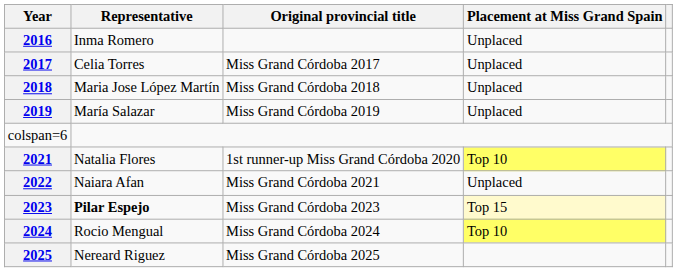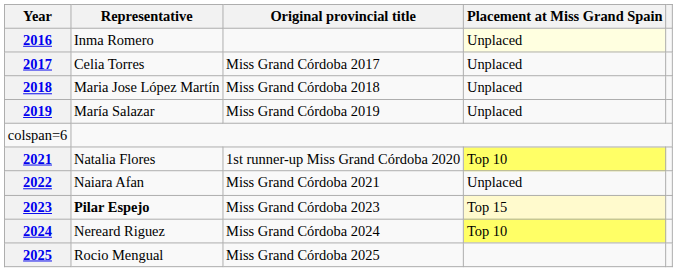2016 | Placement at Miss Grand Spain: no background -> lightyellow background
2024 | Representative: Rocio Mengual -> Nereard Riguez
2025 | Representative: Nereard Riguez -> Rocio Mengual
